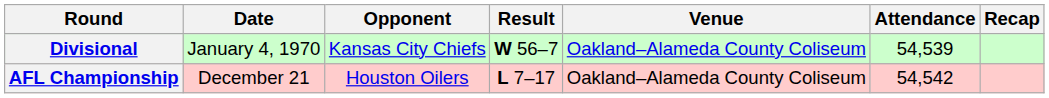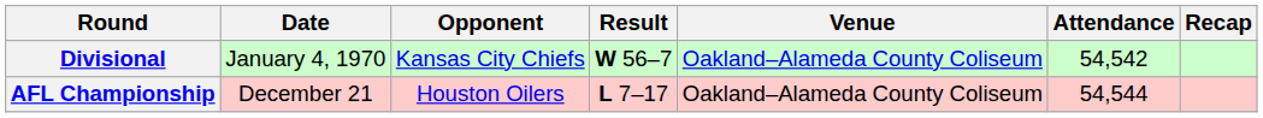Divisional | Attendance: 54,539 -> 54,542
AFL Championship | Attendance: 54,542 -> 54,544
